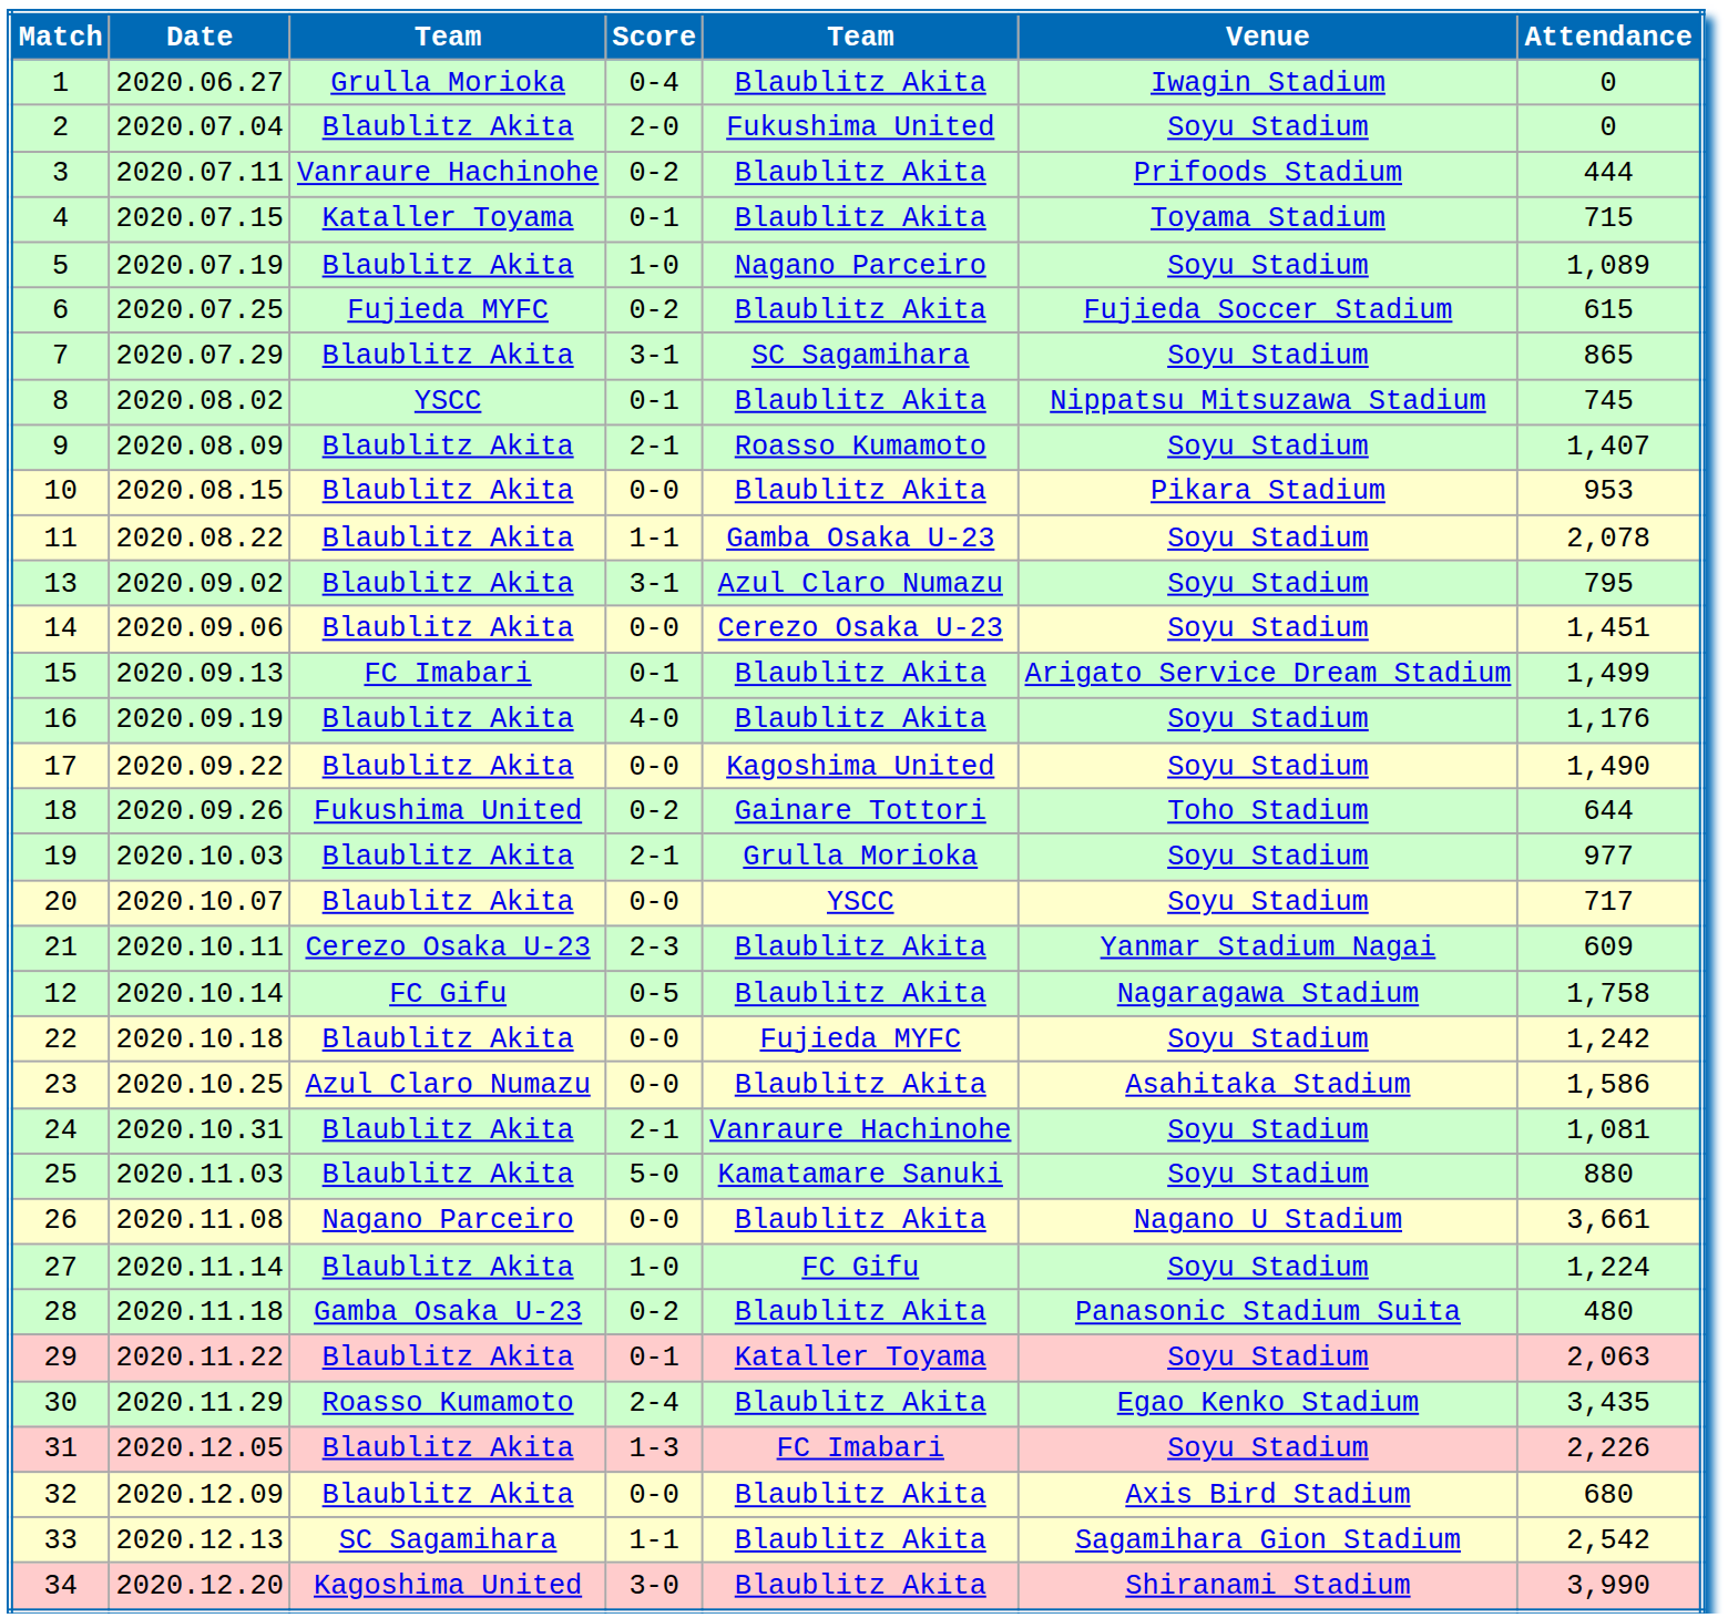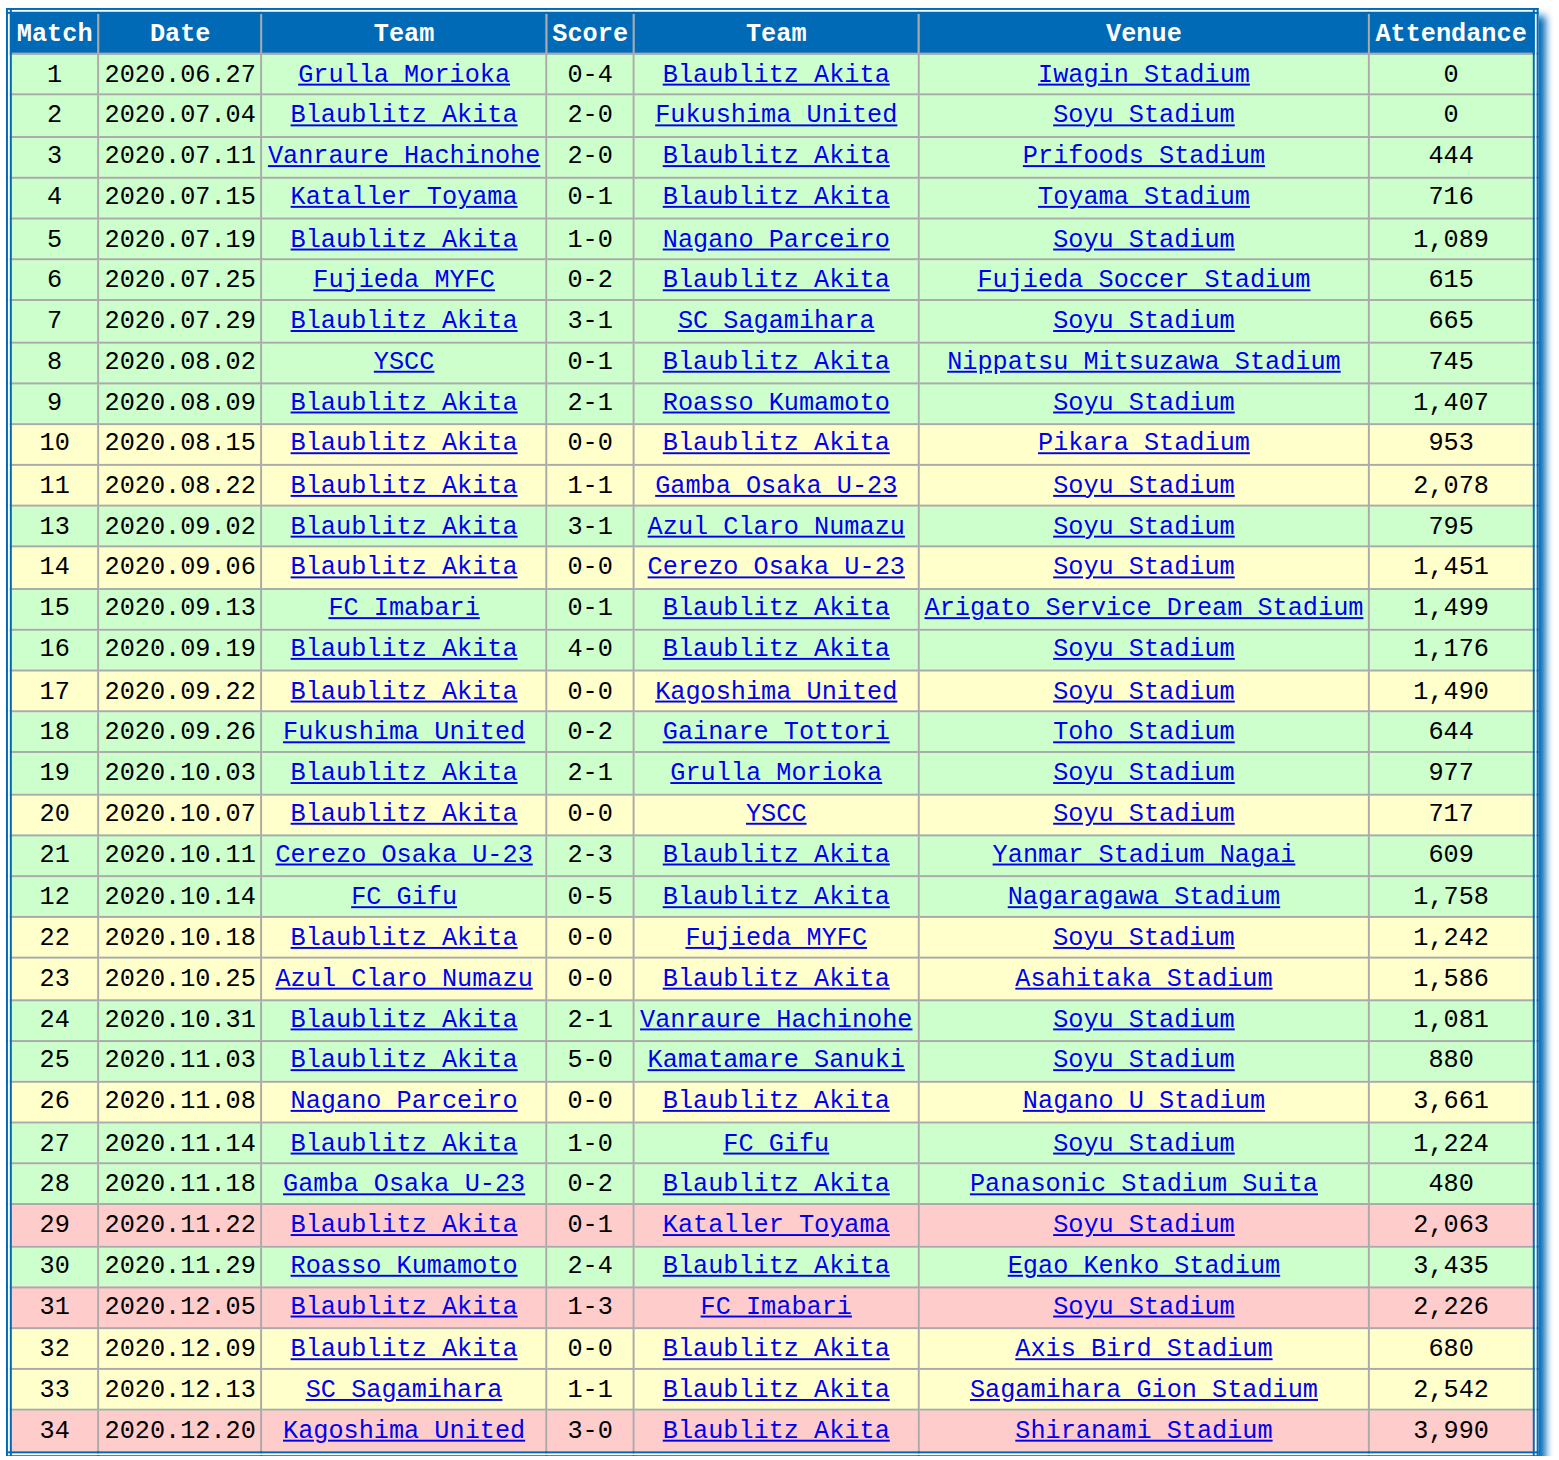3 | column 4: 0-2 -> 2-0
4 | column 7: 715 -> 716
7 | column 7: 865 -> 665
